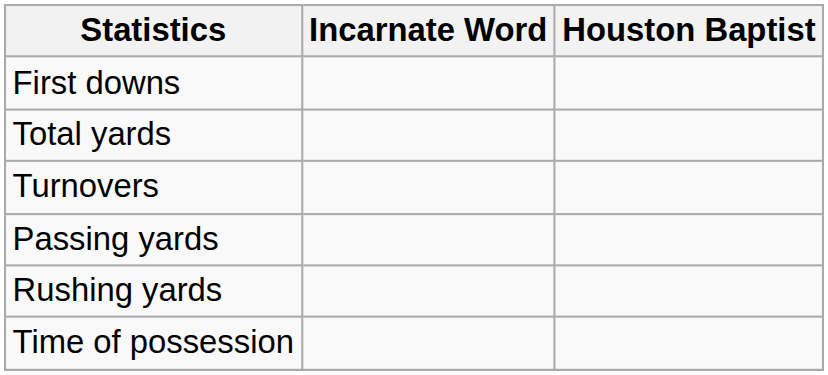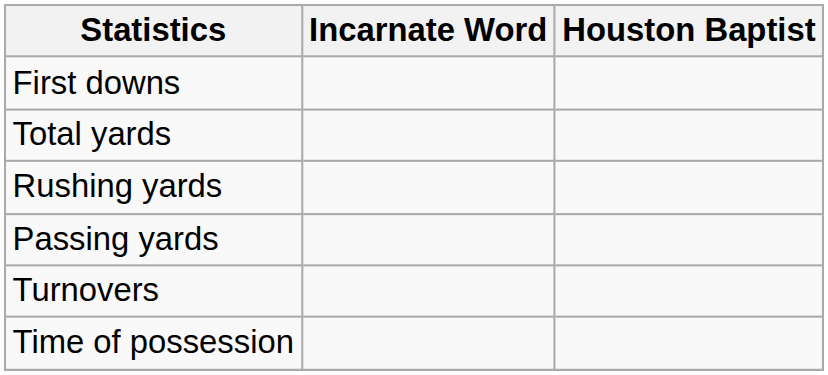rows swapped: Rushing yards <-> Turnovers
